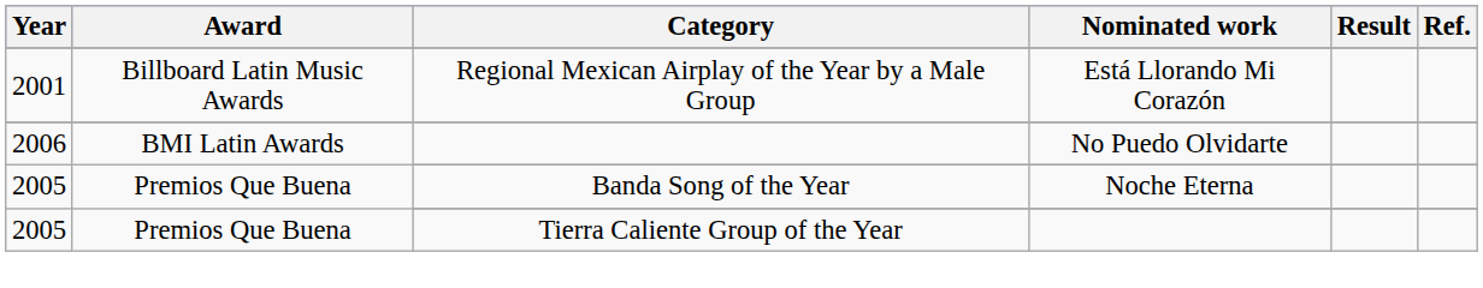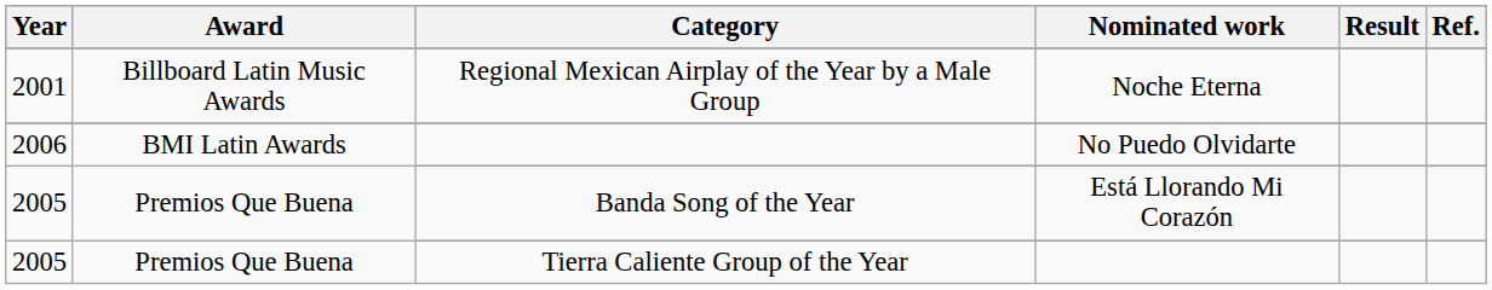Regional Mexican Airplay of the Year by a Male Group | Nominated work: Está Llorando Mi Corazón -> Noche Eterna
Banda Song of the Year | Nominated work: Noche Eterna -> Está Llorando Mi Corazón
